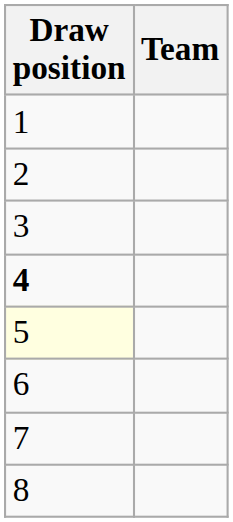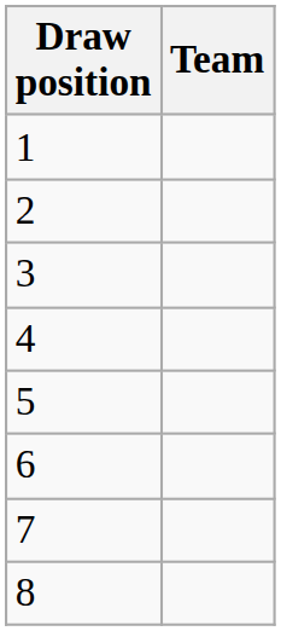4 | Draw position: bold -> normal
5 | Draw position: lightyellow background -> no background
